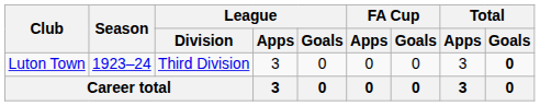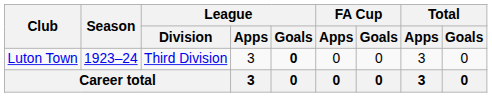Luton Town | League / Goals: normal -> bold
Luton Town | Total / Goals: bold -> normal
